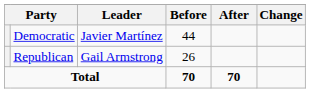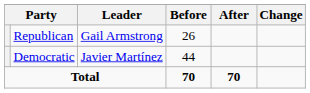rows swapped: Democratic <-> Republican
